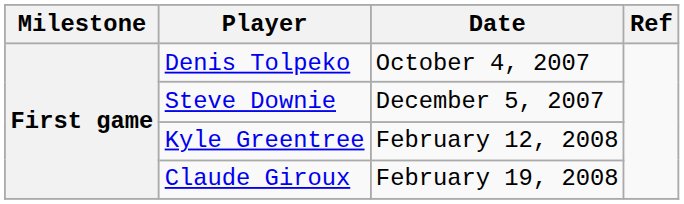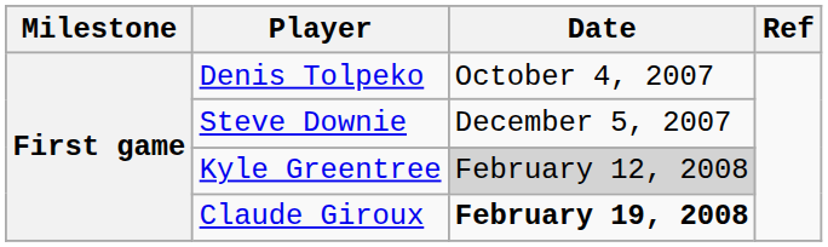Kyle Greentree | Date: no background -> lightgrey background
Claude Giroux | Date: normal -> bold
